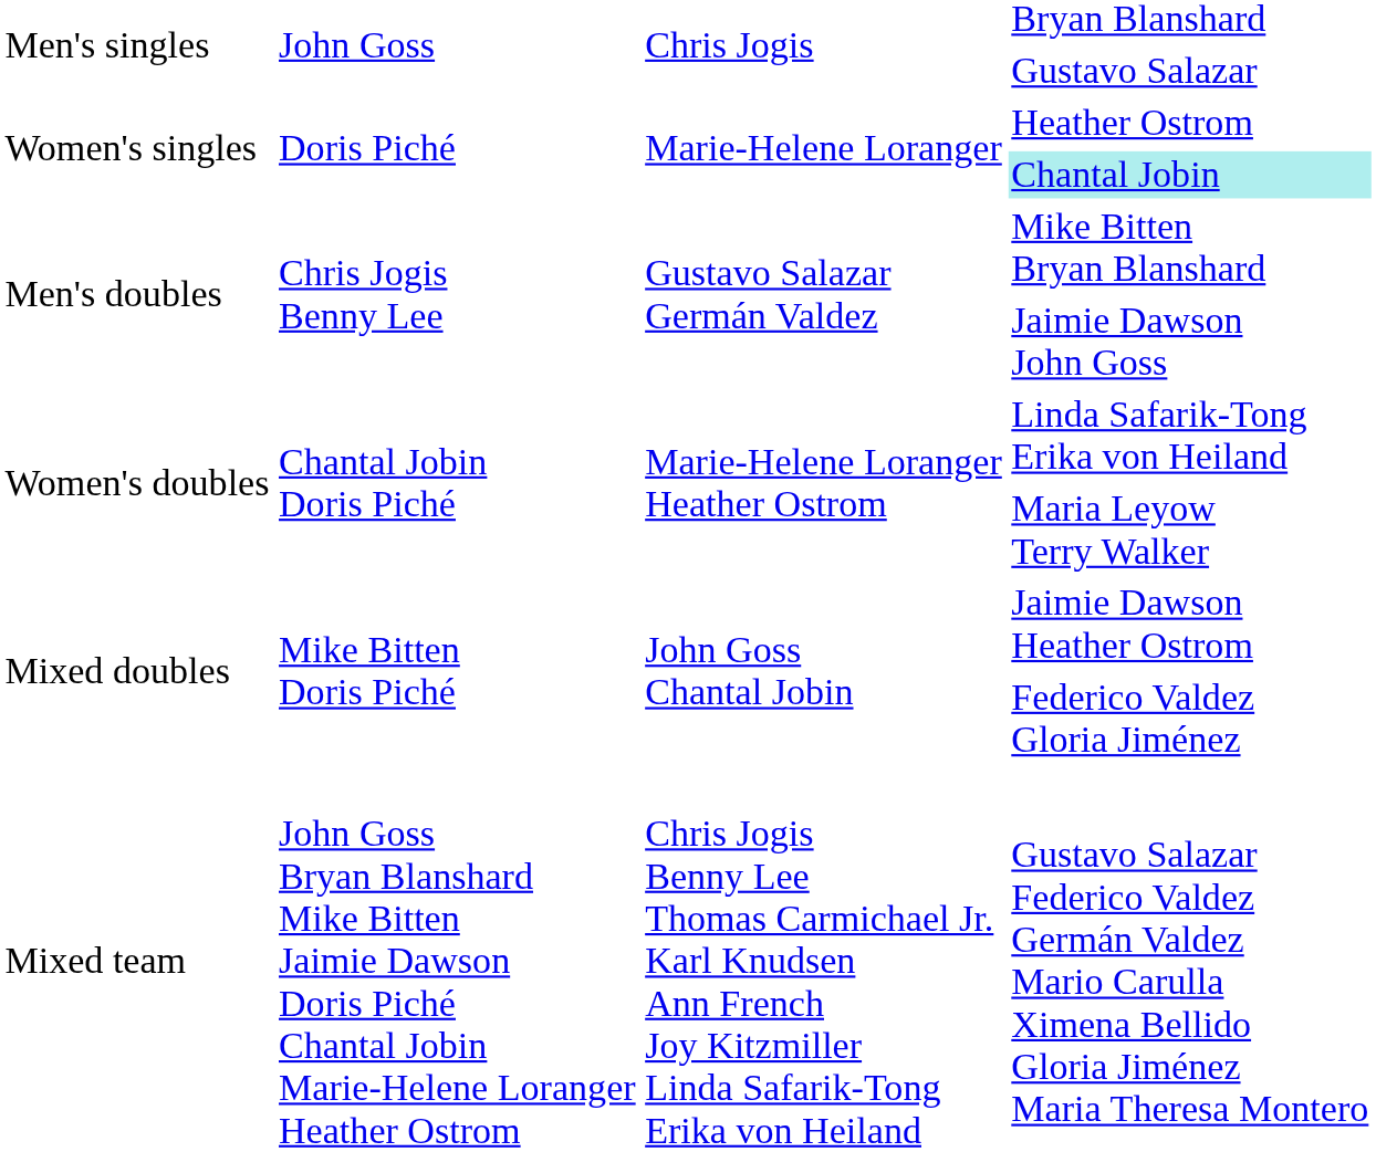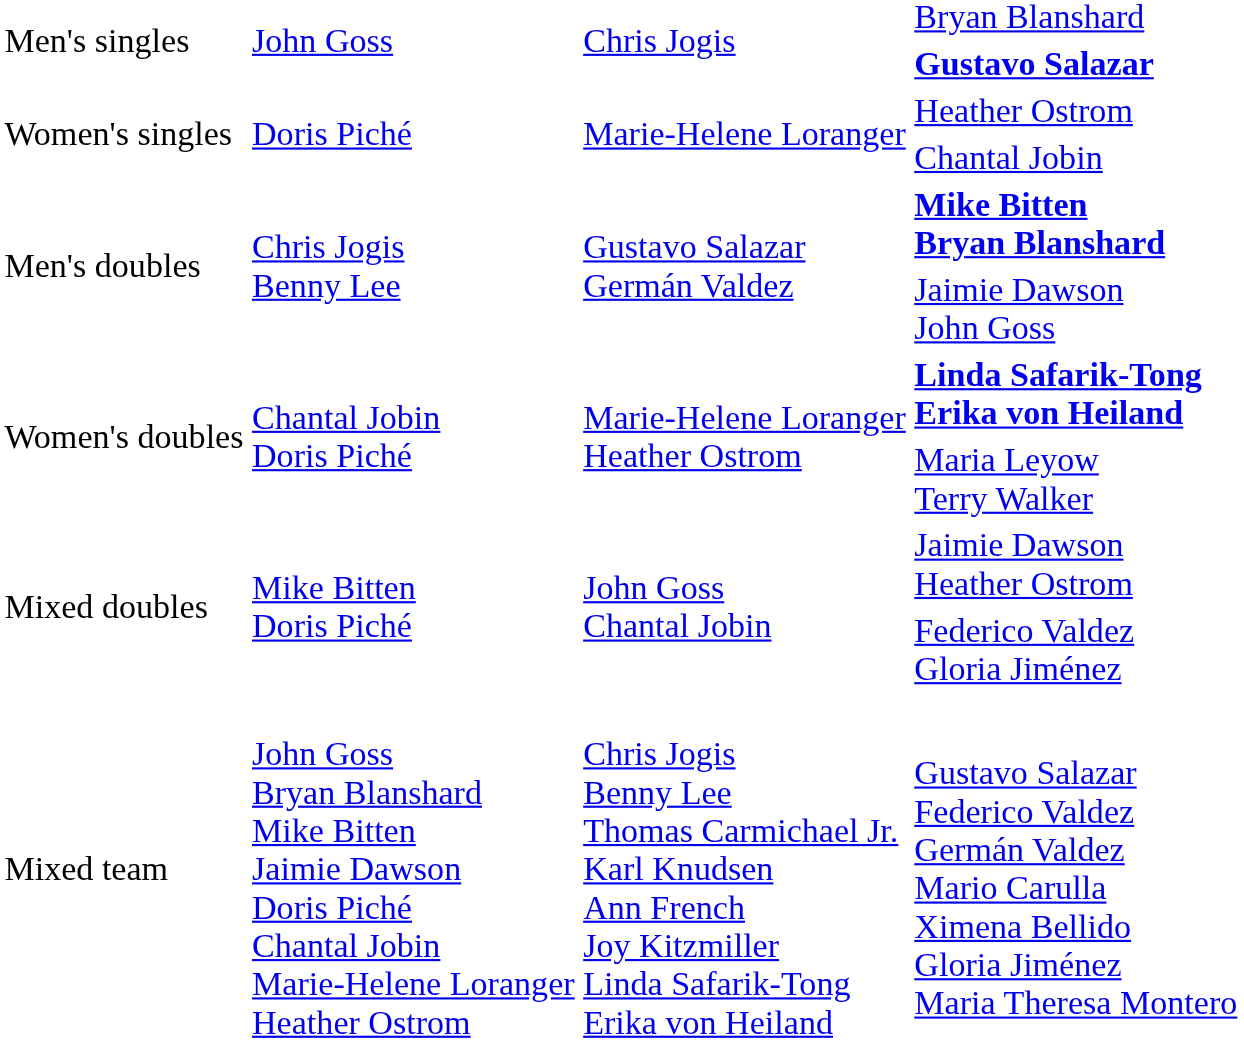Gustavo Salazar | column 4: normal -> bold
Chantal Jobin | column 4: paleturquoise background -> no background
Mike Bitten Bryan Blanshard | column 4: normal -> bold
Linda Safarik-Tong Erika von Heiland | column 4: normal -> bold
